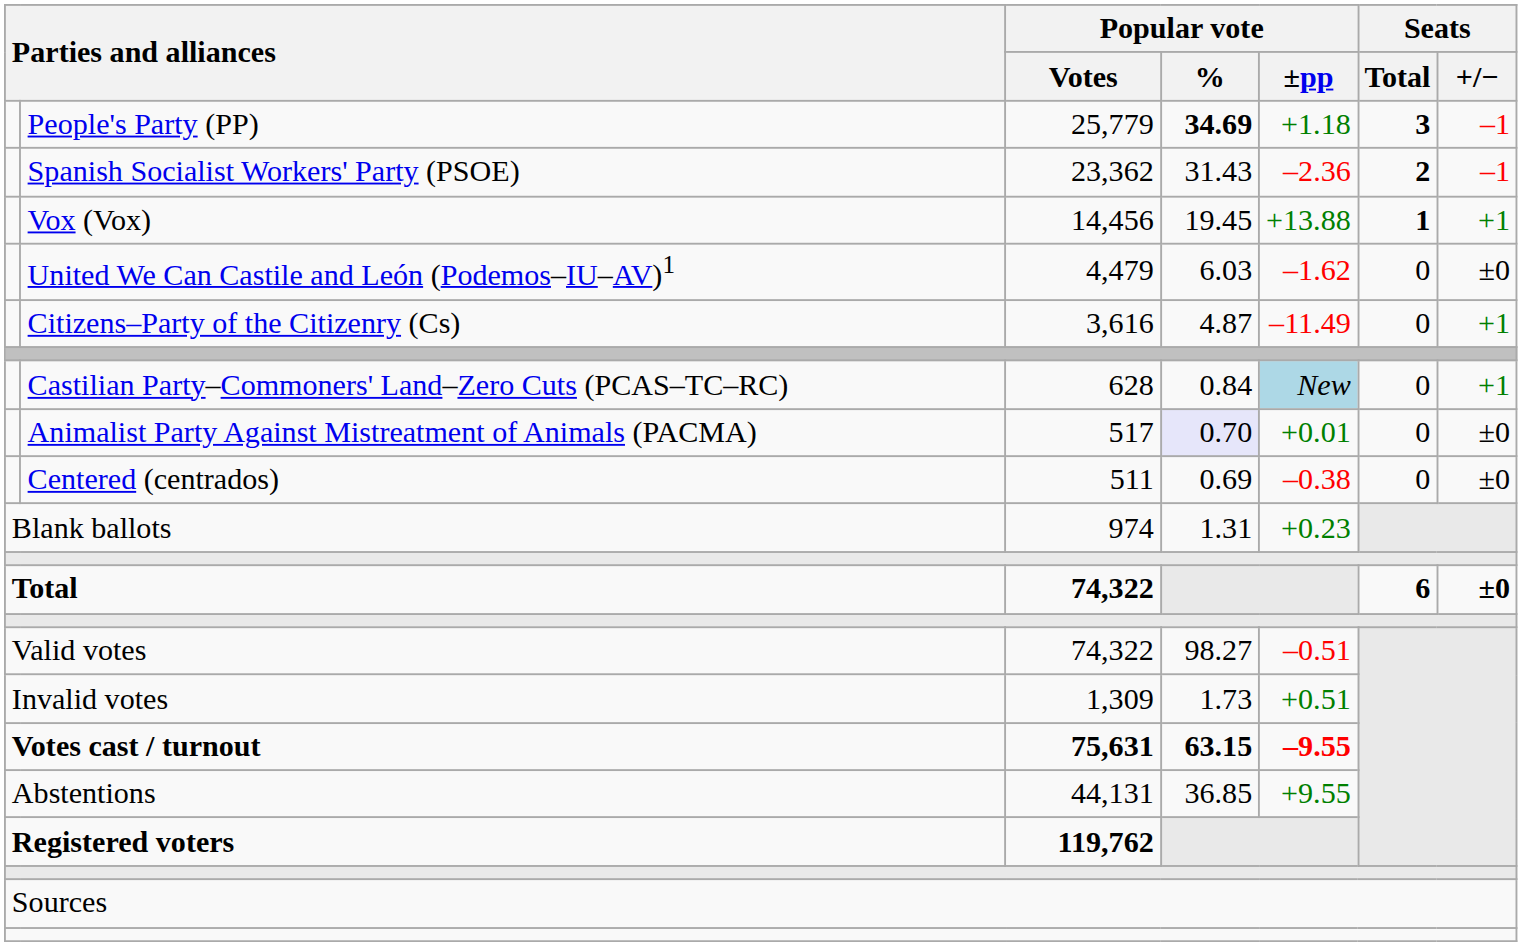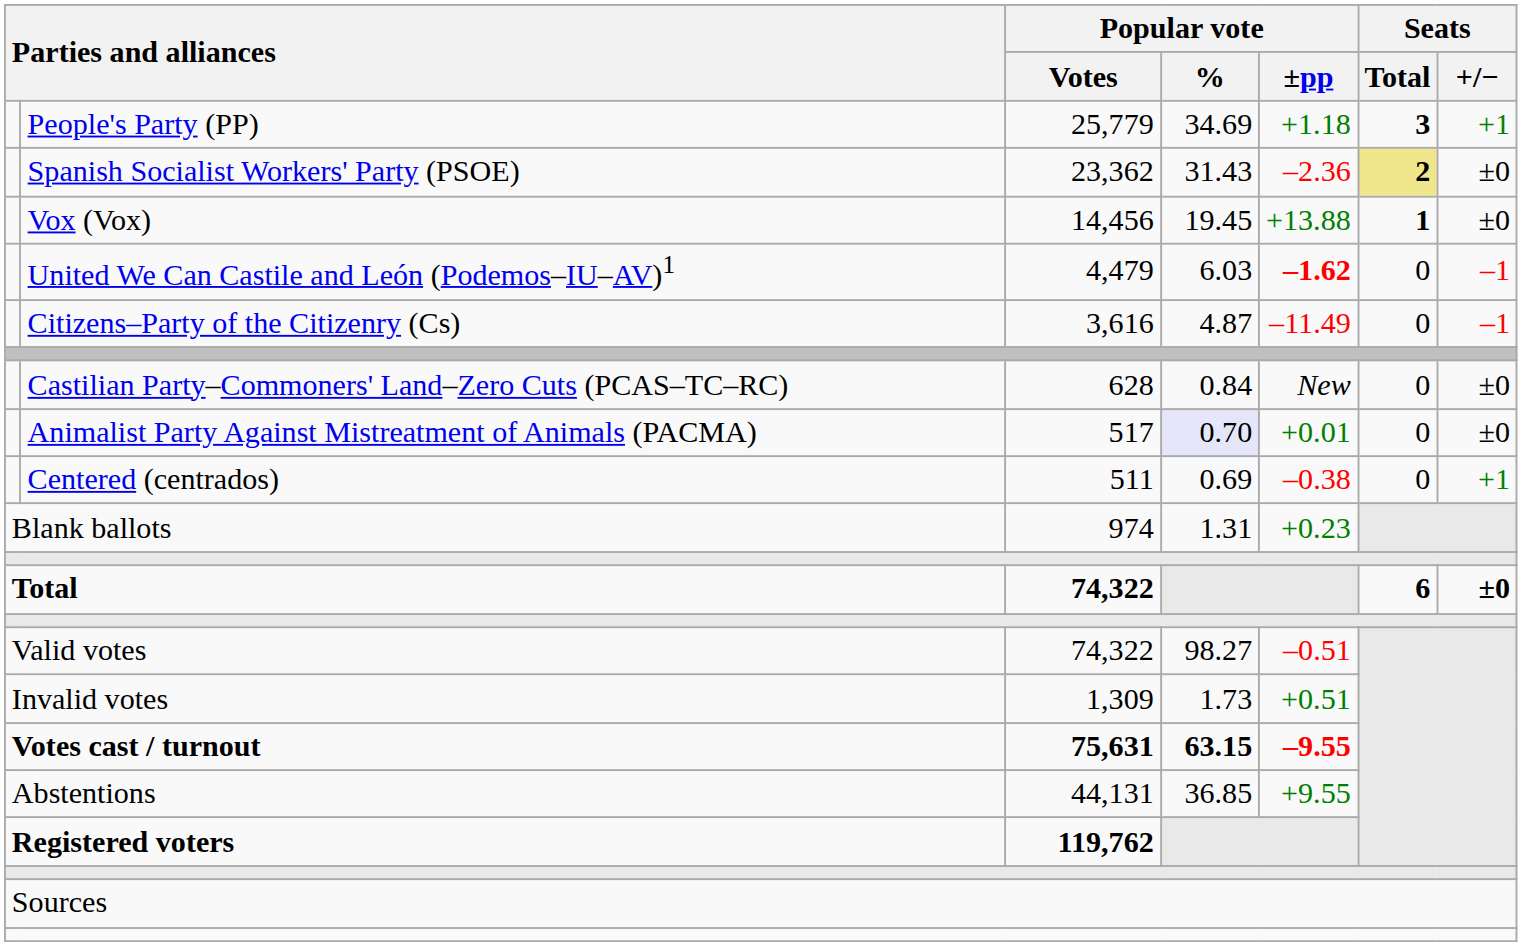People's Party (PP) | Popular vote / %: bold -> normal
People's Party (PP) | Seats / +/−: –1 -> +1
Spanish Socialist Workers' Party (PSOE) | Seats / Total: no background -> khaki background
Spanish Socialist Workers' Party (PSOE) | Seats / +/−: –1 -> ±0
Vox (Vox) | Seats / +/−: +1 -> ±0
United We Can Castile and León (Podemos–IU–AV)1 | Popular vote / ±pp: normal -> bold
United We Can Castile and León (Podemos–IU–AV)1 | Seats / +/−: ±0 -> –1
Citizens–Party of the Citizenry (Cs) | Seats / +/−: +1 -> –1
Castilian Party–Commoners' Land–Zero Cuts (PCAS–TC–RC) | Popular vote / ±pp: lightblue background -> no background
Castilian Party–Commoners' Land–Zero Cuts (PCAS–TC–RC) | Seats / +/−: +1 -> ±0
Centered (centrados) | Seats / +/−: ±0 -> +1
